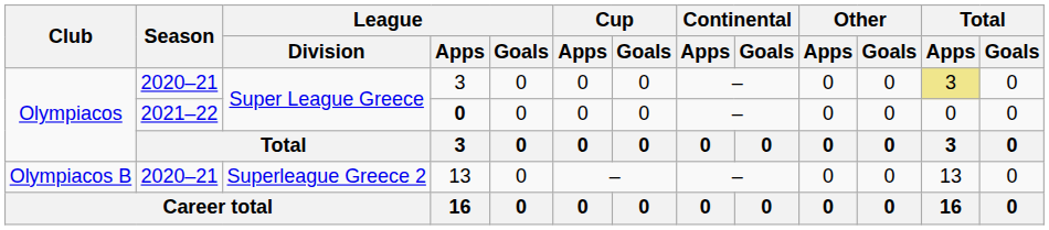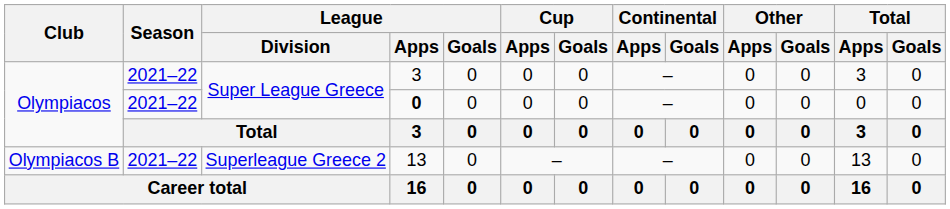row 3 | Season: 2020–21 -> 2021–22
row 3 | Total / Apps: khaki background -> no background
row 6 | Season: 2020–21 -> 2021–22
